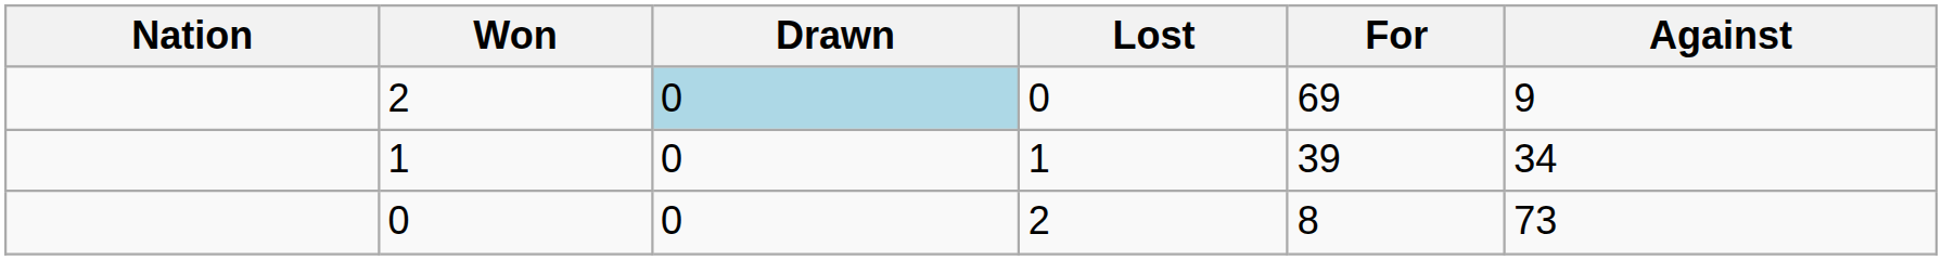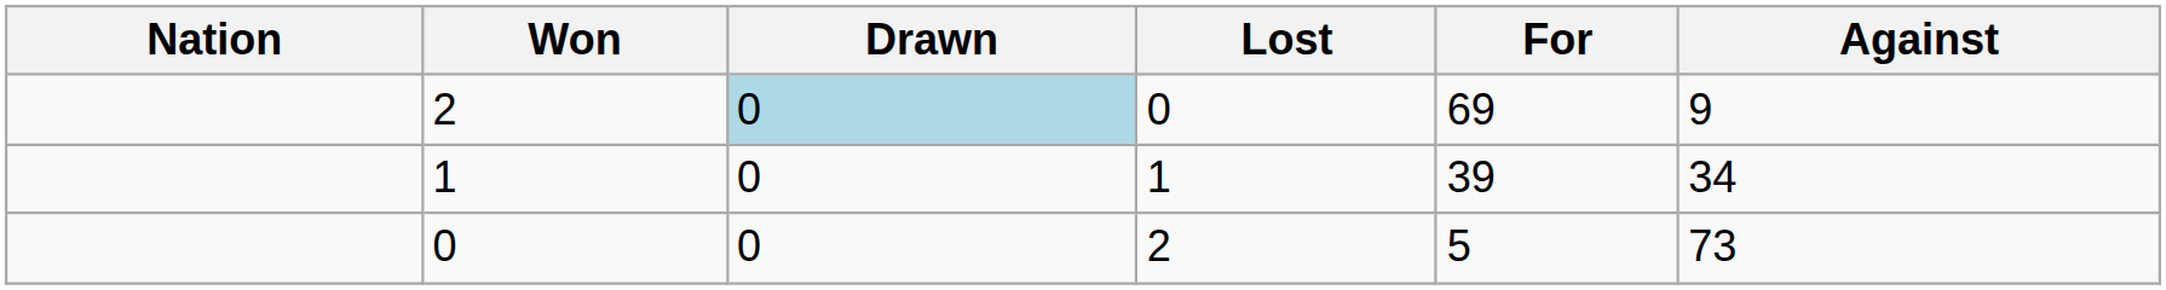row 4 | For: 8 -> 5
